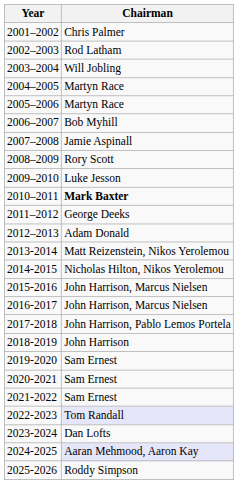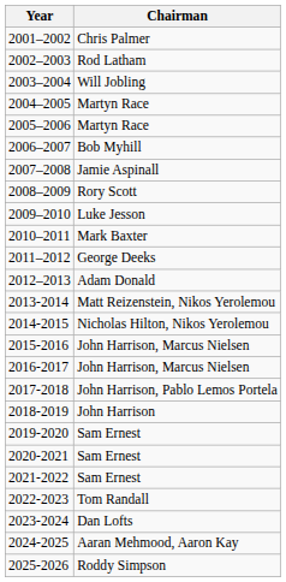2010–2011 | Chairman: bold -> normal
2022-2023 | Chairman: lavender background -> no background
2024-2025 | Chairman: lavender background -> no background
